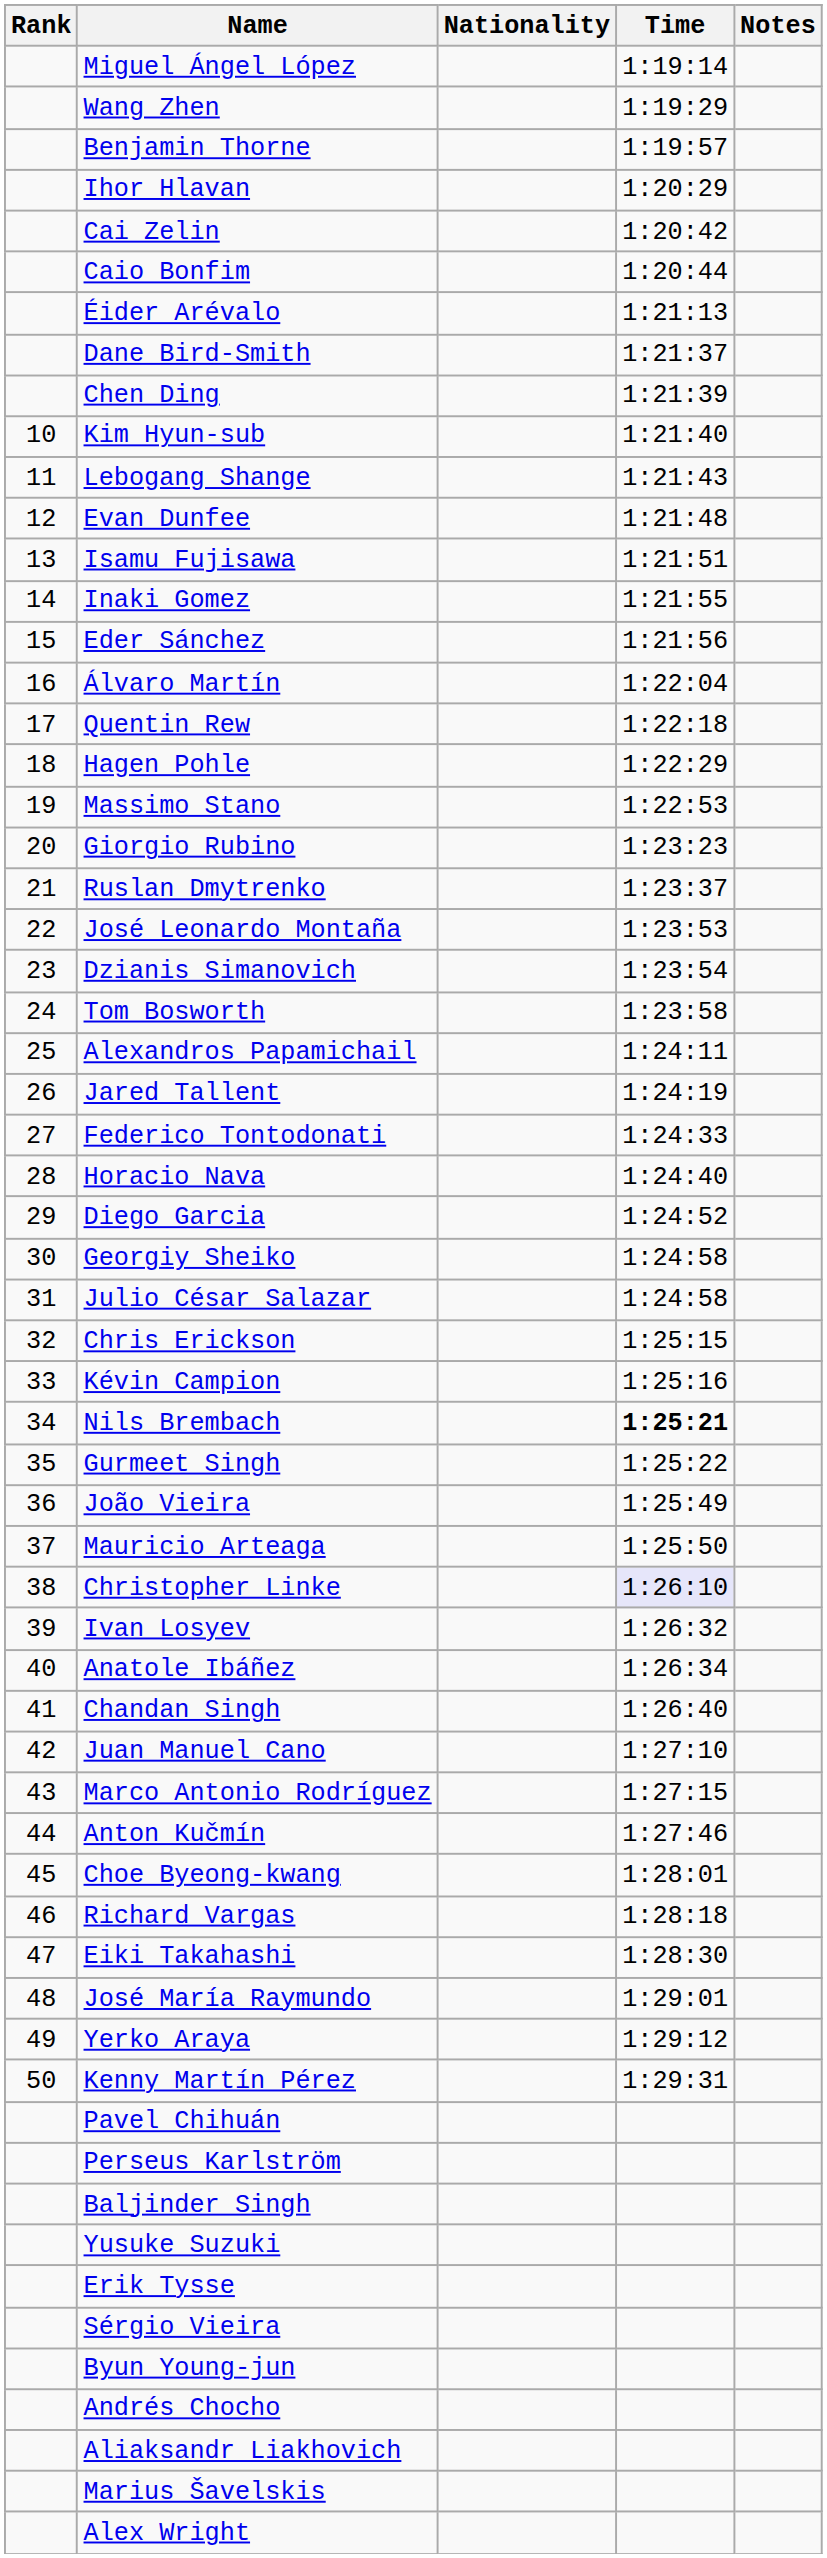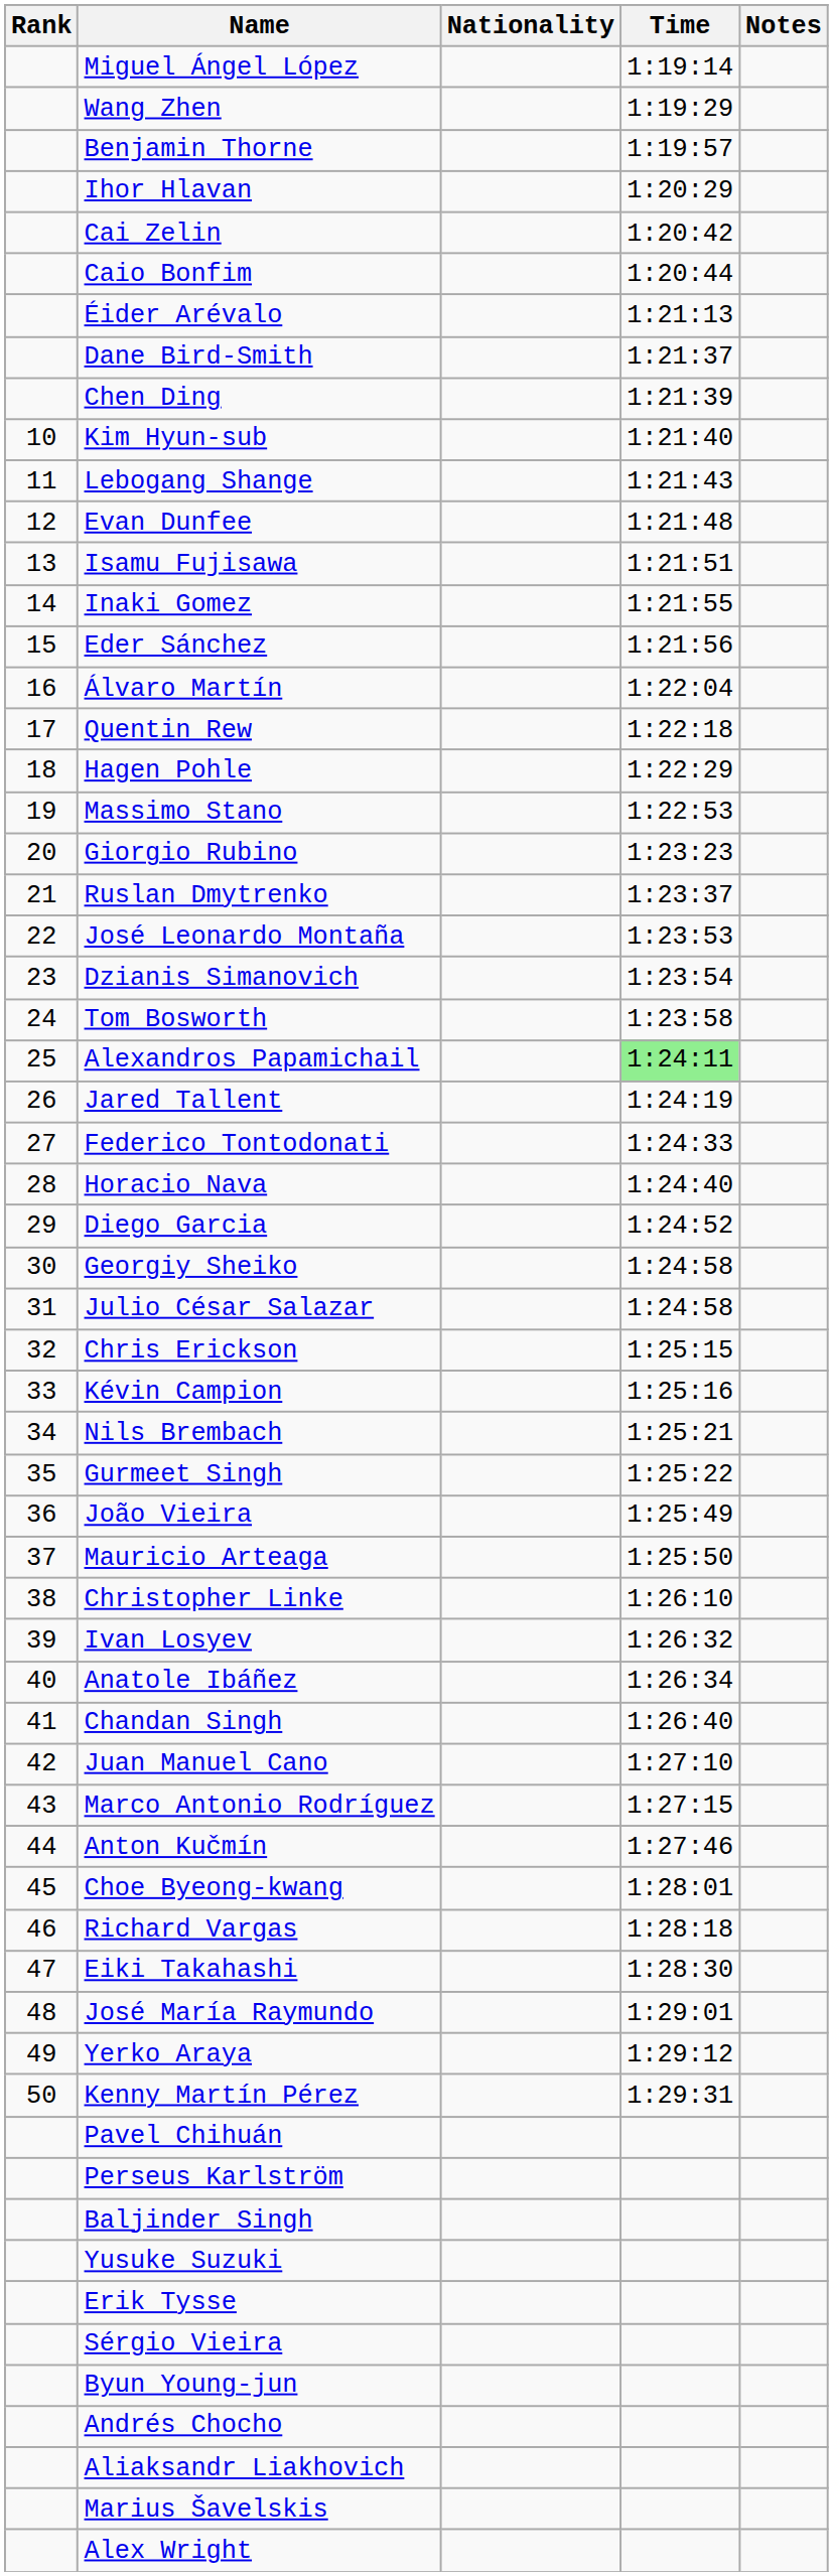Alexandros Papamichail | Time: no background -> lightgreen background
Nils Brembach | Time: bold -> normal
Christopher Linke | Time: lavender background -> no background
